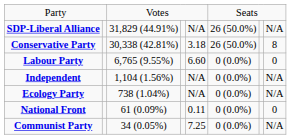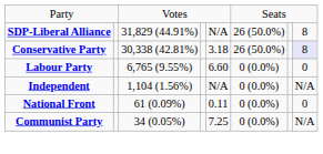SDP-Liberal Alliance | column 8: N/A -> 8
Conservative Party | column 8: no background -> lavender background
- row: Ecology Party | 738 (1.04%) | N/A | 0 (0.0%) | N/A
